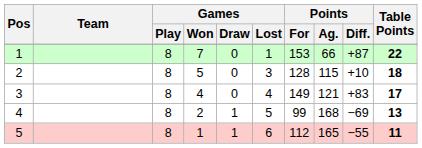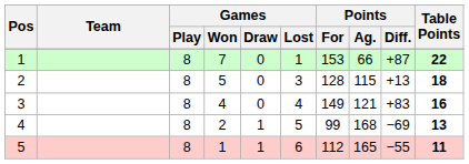row 4 | Points / Diff.: +10 -> +13
row 5 | Table Points: 17 -> 16
